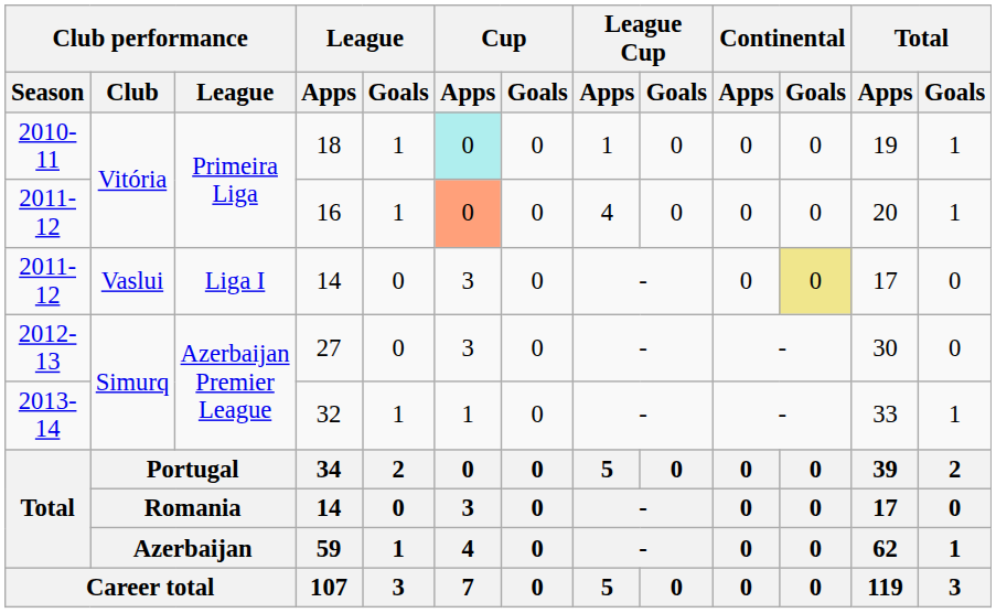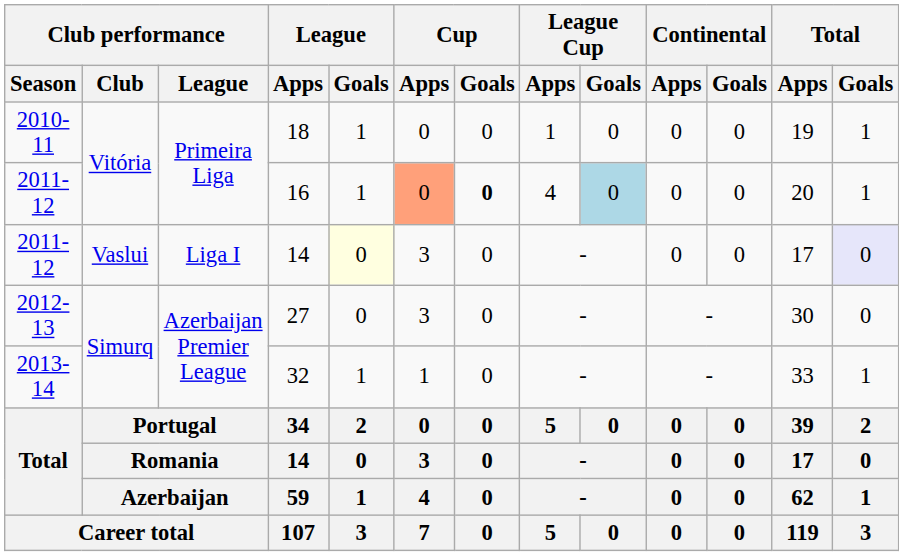18 | Cup / Apps: paleturquoise background -> no background
16 | Cup / Goals: normal -> bold
16 | League Cup / Goals: no background -> lightblue background
2011-12 / 14 | League / Goals: no background -> lightyellow background
2011-12 / 14 | Continental / Goals: khaki background -> no background
2011-12 / 14 | Total / Goals: no background -> lavender background
